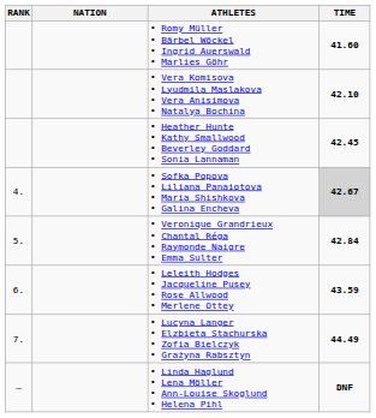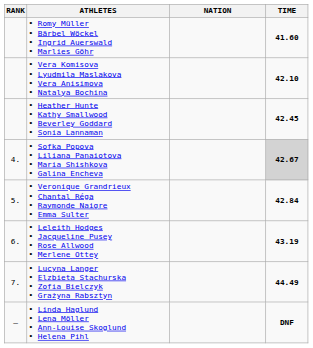columns swapped: NATION <-> ATHLETES
row 7 | TIME: 43.59 -> 43.19
